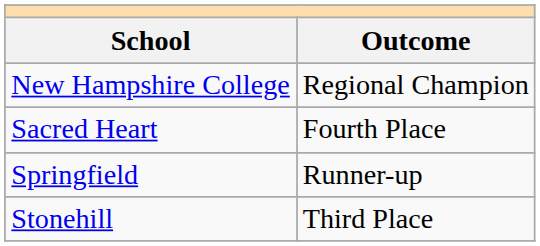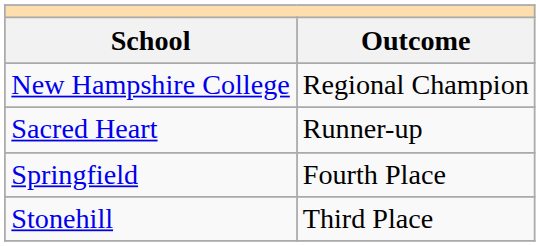Sacred Heart | Outcome: Fourth Place -> Runner-up
Springfield | Outcome: Runner-up -> Fourth Place
